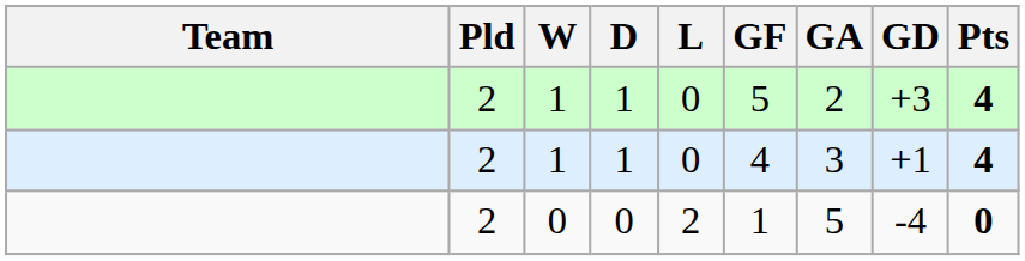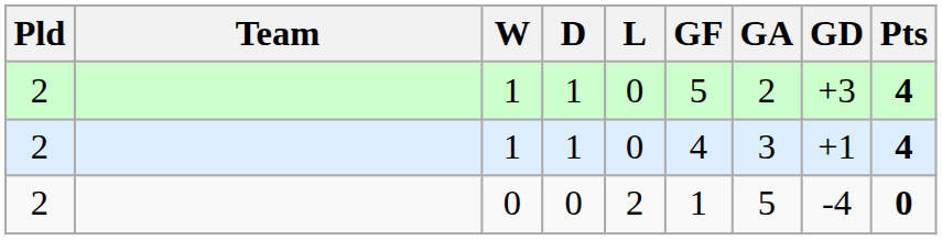columns swapped: Team <-> Pld
